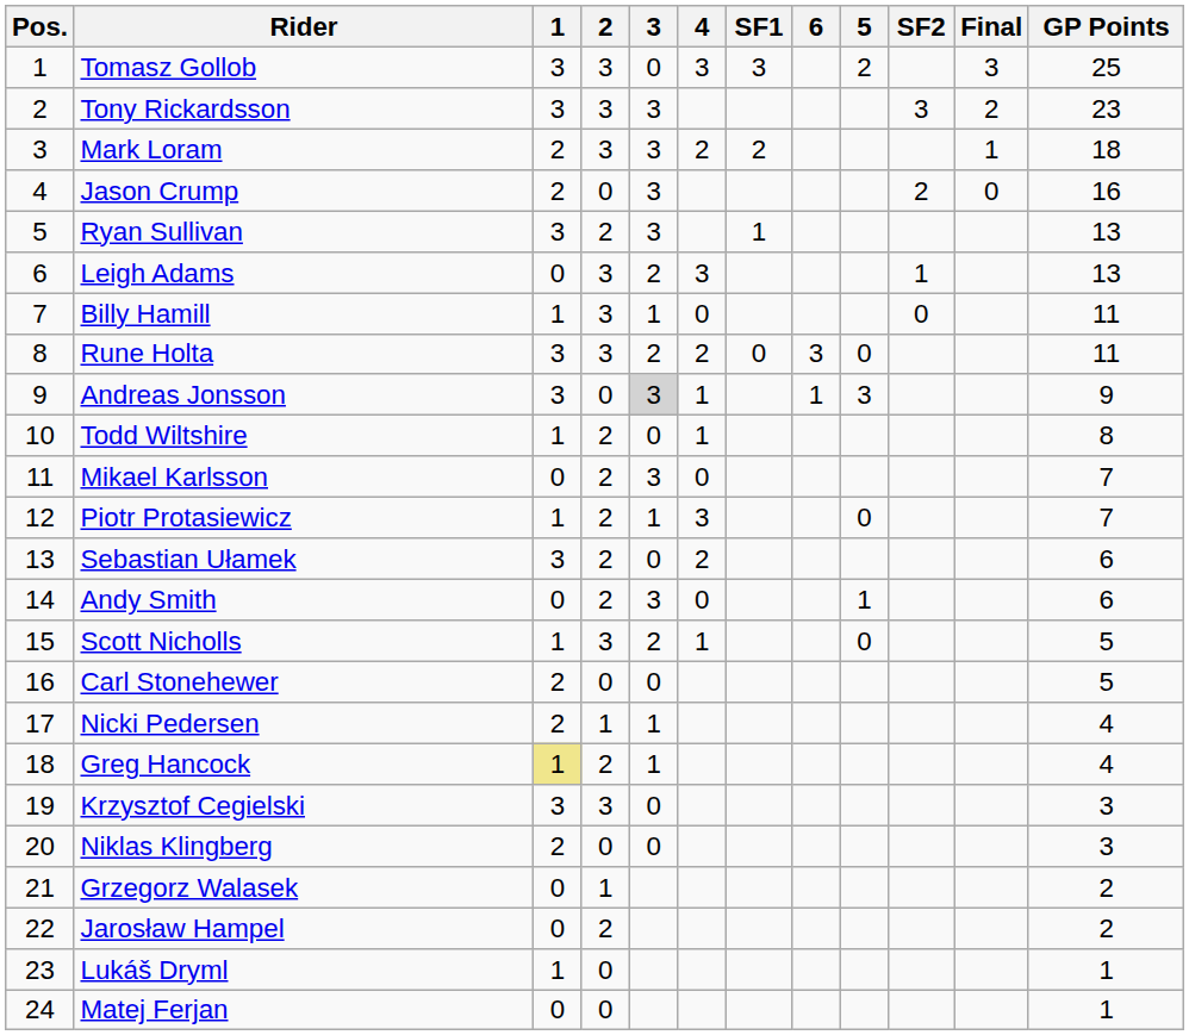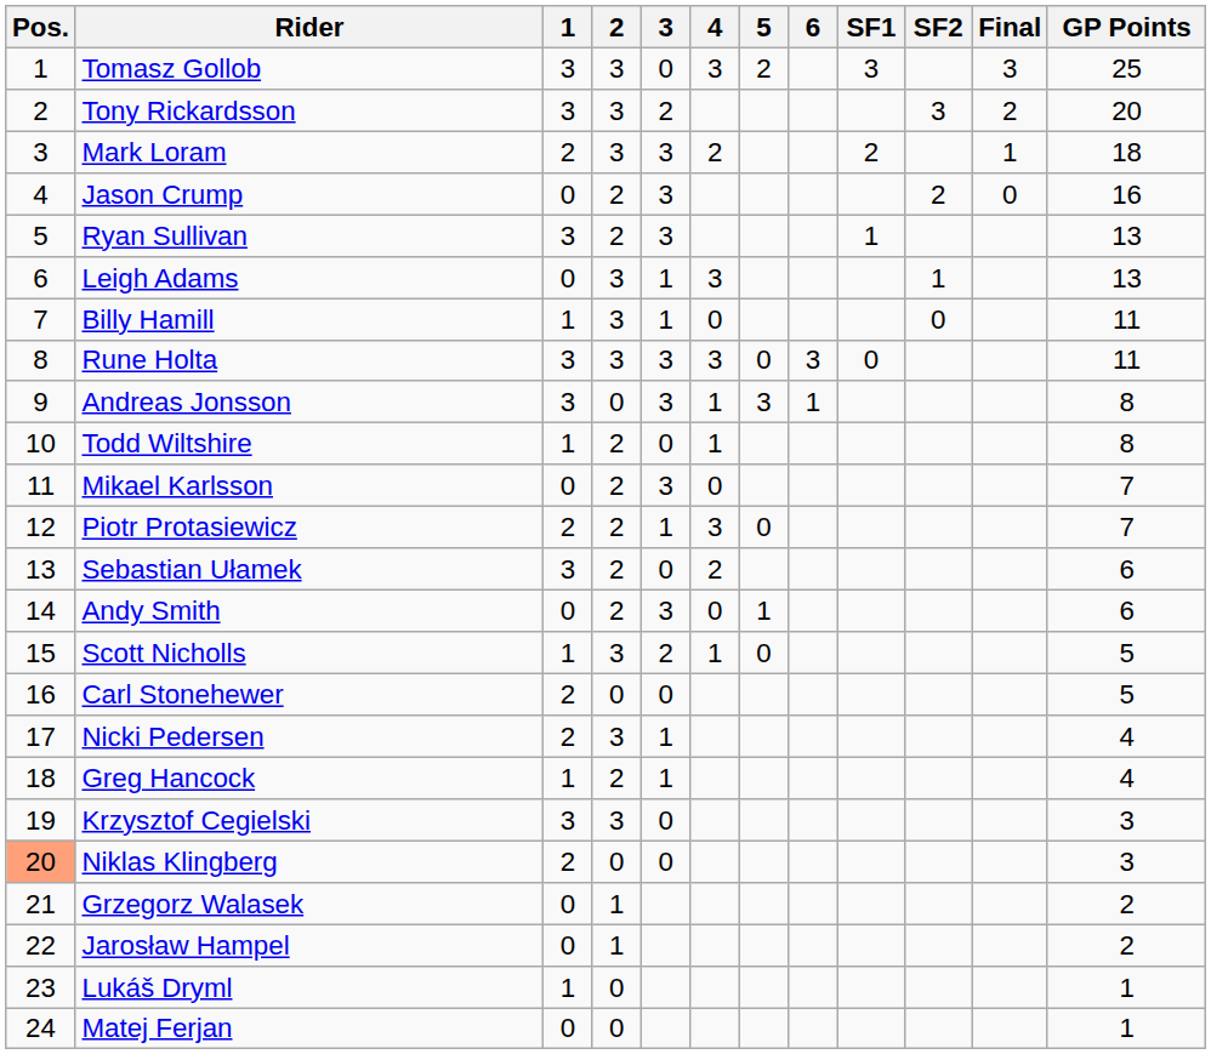columns swapped: 5 <-> SF1
Tony Rickardsson | 3: 3 -> 2
Tony Rickardsson | GP Points: 23 -> 20
Jason Crump | 1: 2 -> 0
Jason Crump | 2: 0 -> 2
Leigh Adams | 3: 2 -> 1
Rune Holta | 3: 2 -> 3
Rune Holta | 4: 2 -> 3
Andreas Jonsson | 3: lightgrey background -> no background
Andreas Jonsson | GP Points: 9 -> 8
Piotr Protasiewicz | 1: 1 -> 2
Nicki Pedersen | 2: 1 -> 3
Greg Hancock | 1: khaki background -> no background
Niklas Klingberg | Pos.: no background -> lightsalmon background
Jarosław Hampel | 2: 2 -> 1
